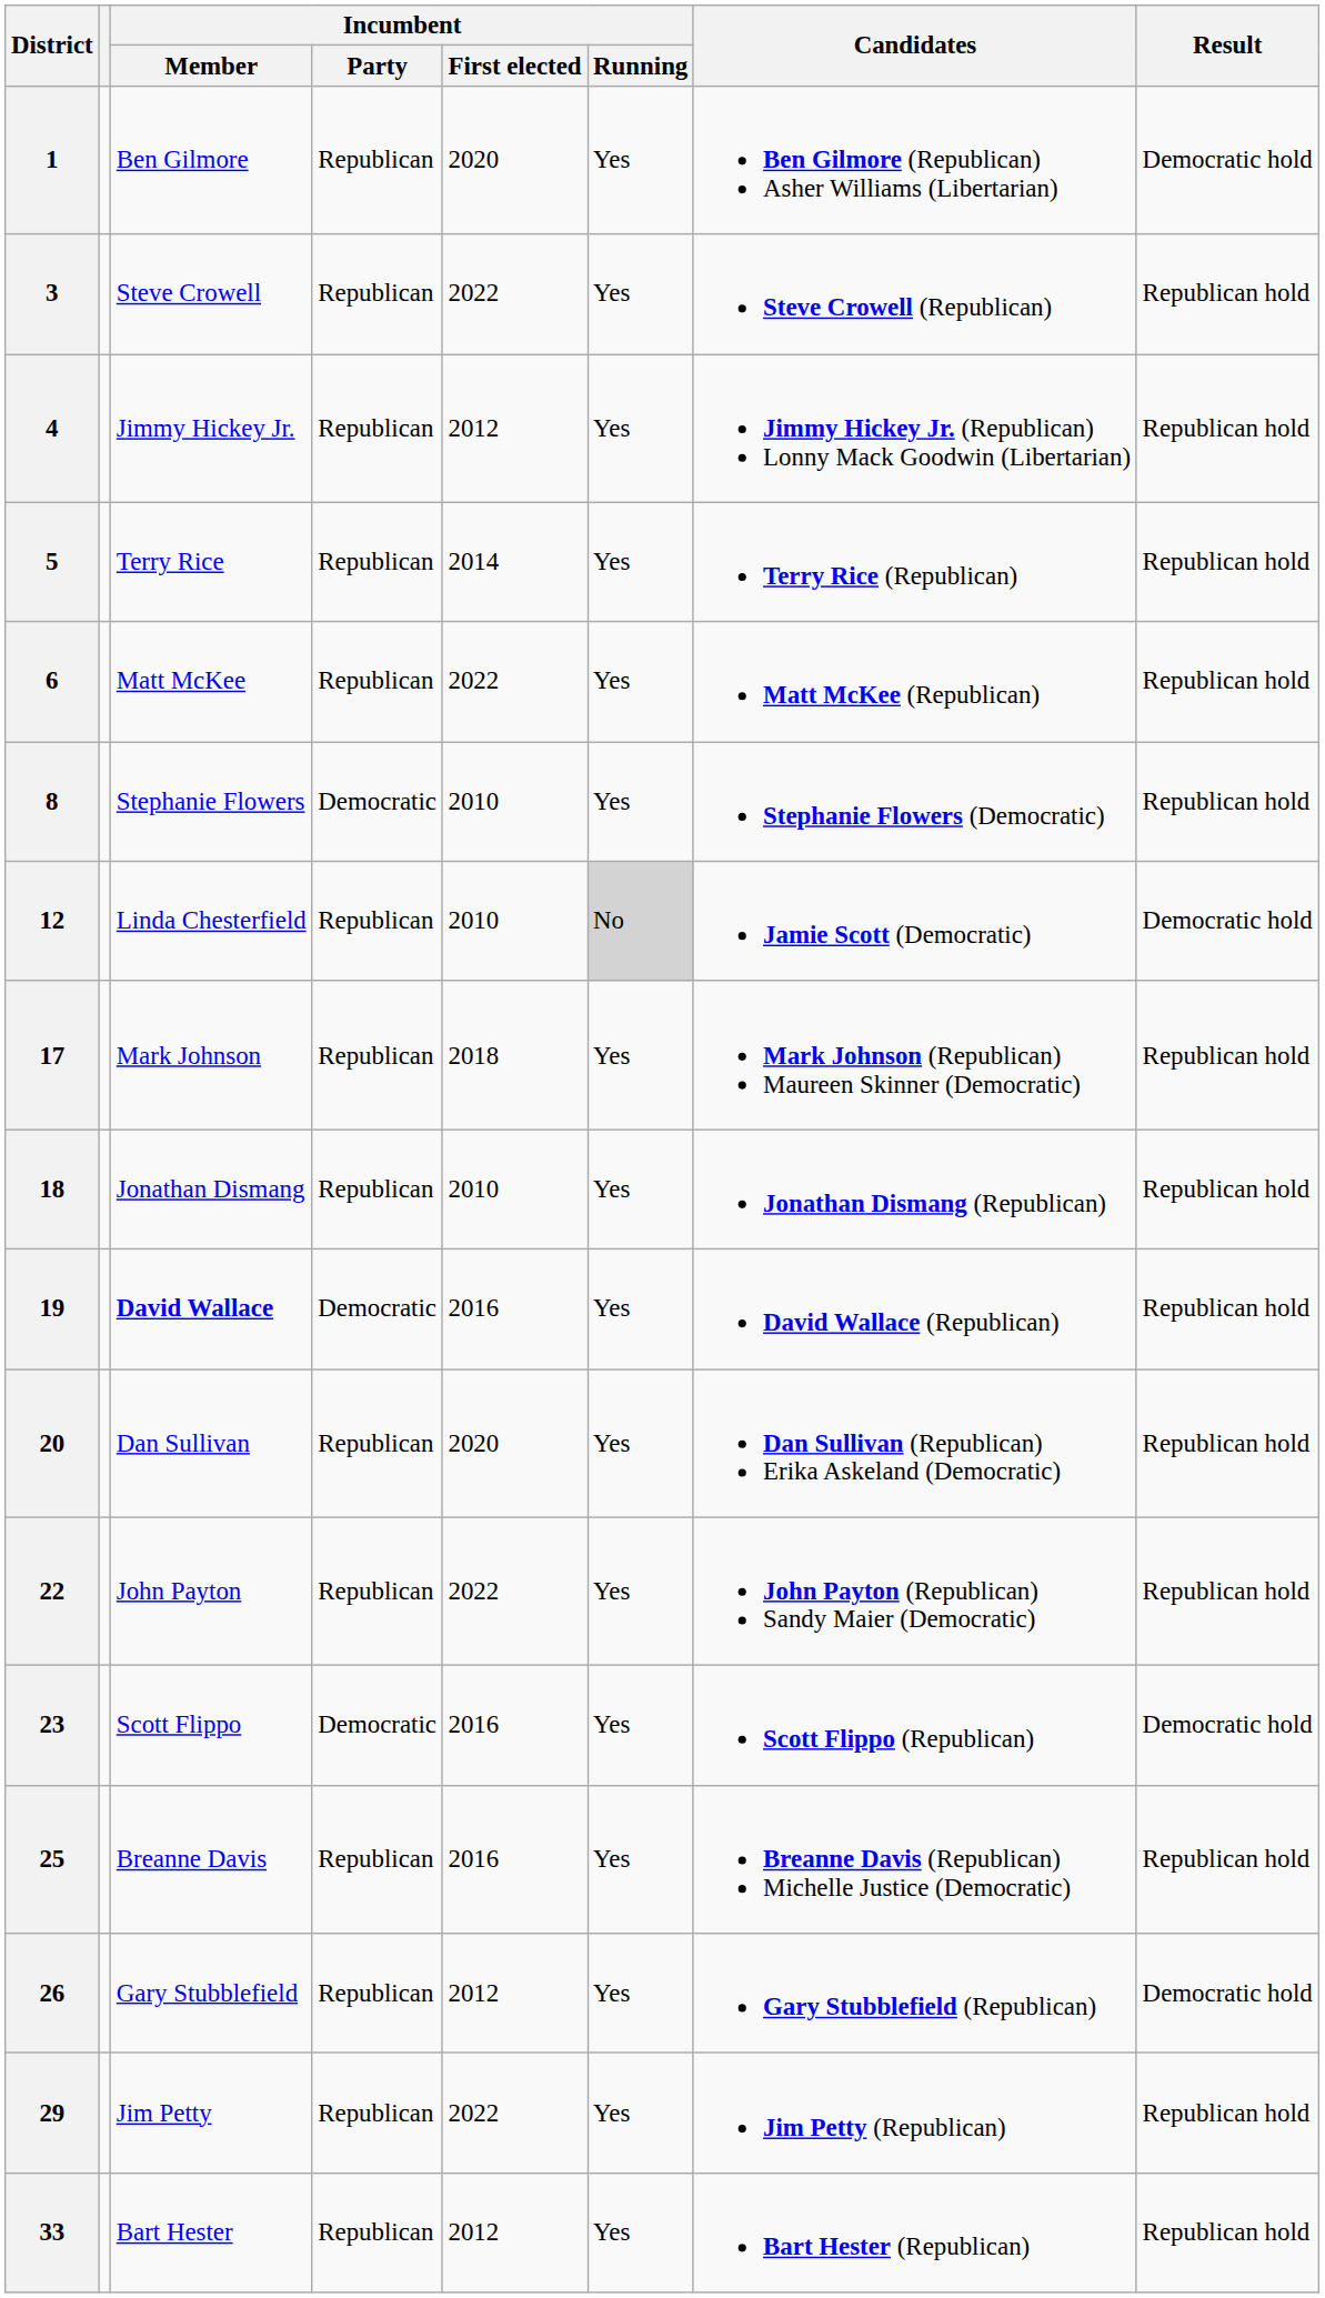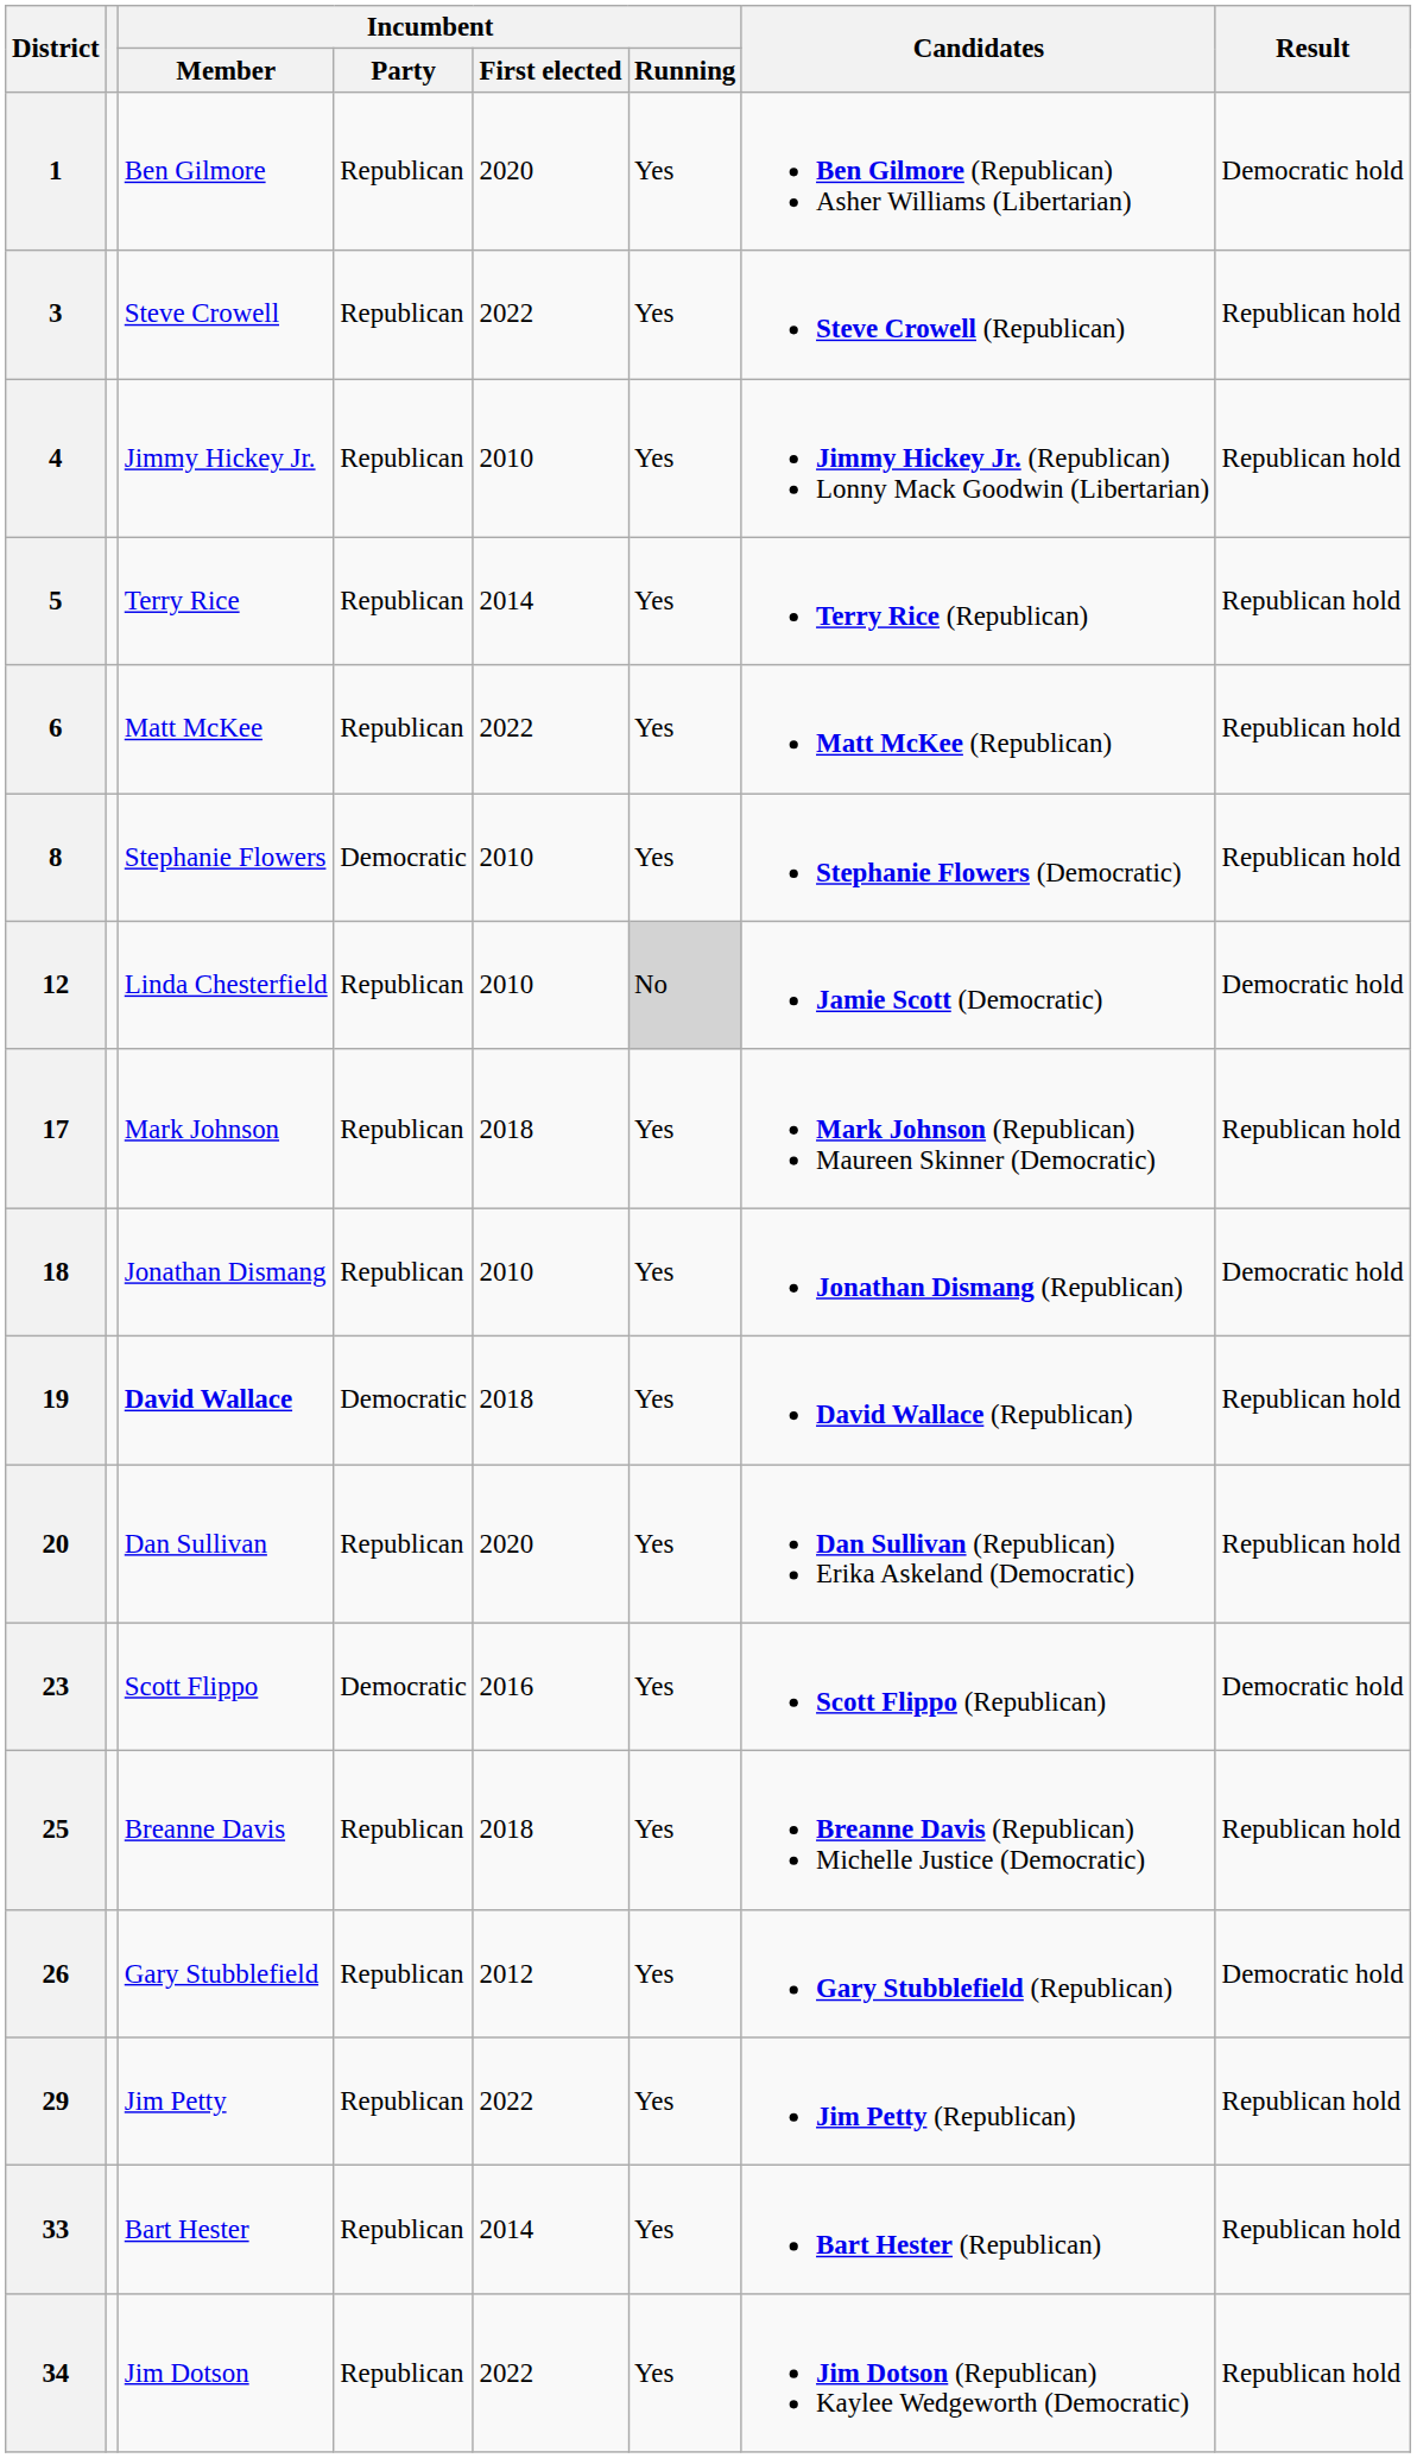4 | Incumbent / First elected: 2012 -> 2010
18 | Result: Republican hold -> Democratic hold
19 | Incumbent / First elected: 2016 -> 2018
- row: 22 | John Payton | Republican | 2022 | Yes | John Payton (Republican) Sandy Maier (Democratic) | Republican hold
25 | Incumbent / First elected: 2016 -> 2018
33 | Incumbent / First elected: 2012 -> 2014
+ row: 34 | Jim Dotson | Republican | 2022 | Yes | Jim Dotson (Republican) Kaylee Wedgeworth (Democratic) | Republican hold
